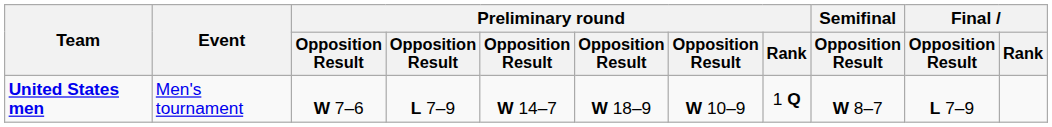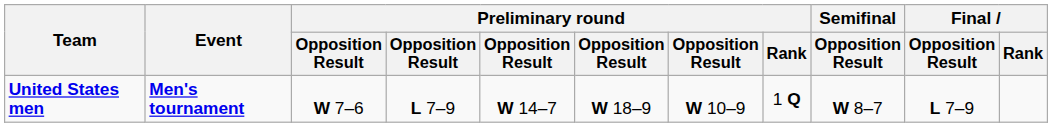United States men | Event: normal -> bold
